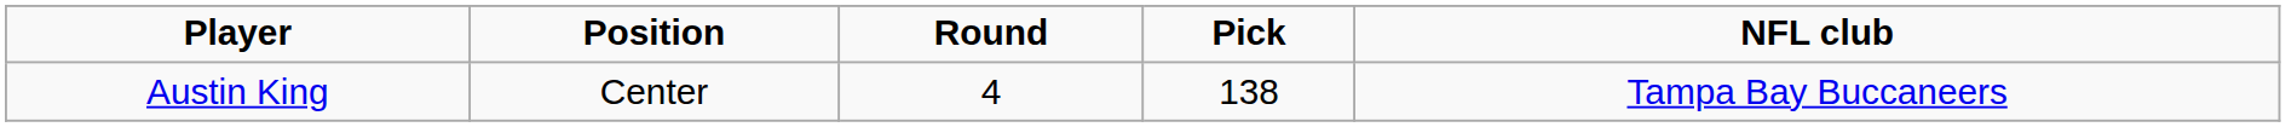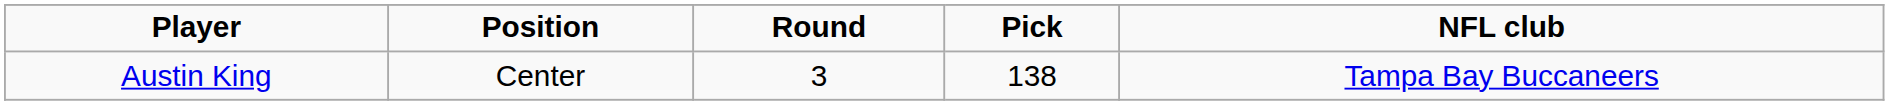Austin King | Round: 4 -> 3
